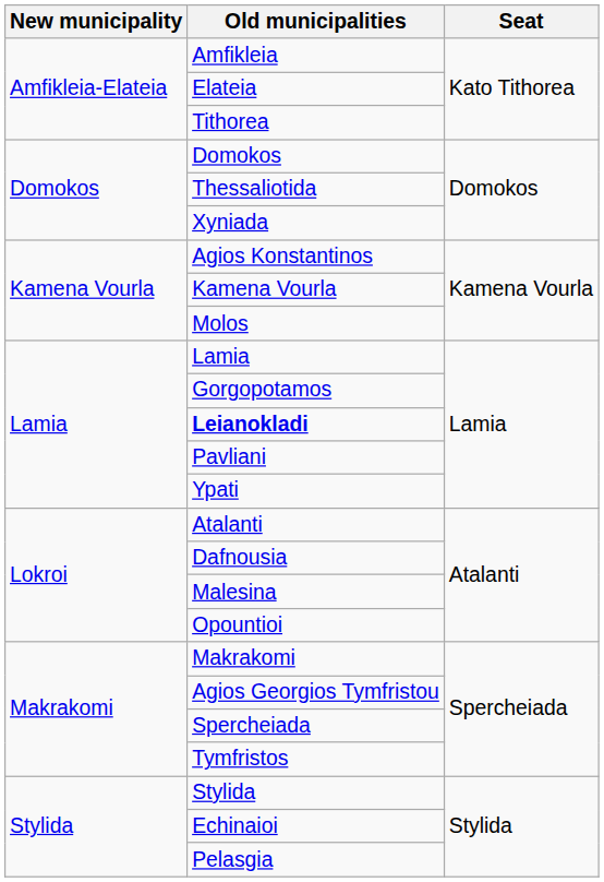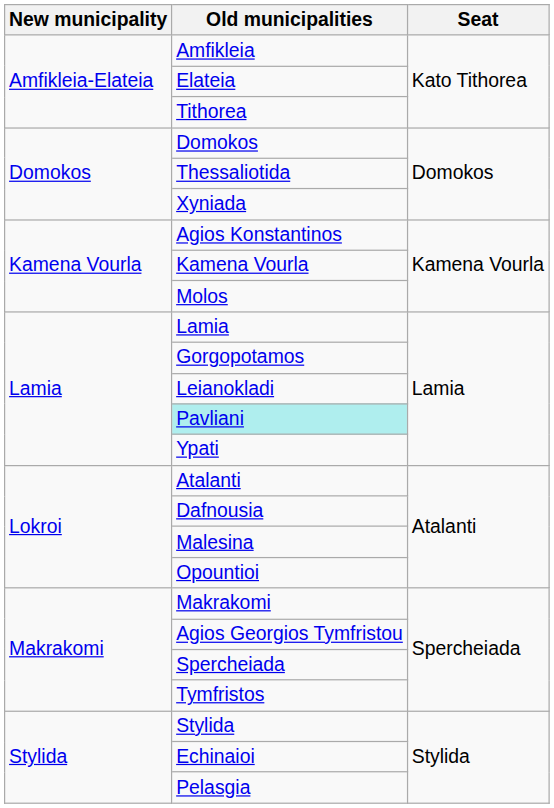Leianokladi | Old municipalities: bold -> normal
Pavliani | Old municipalities: no background -> paleturquoise background
